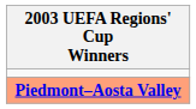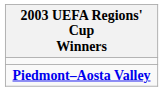row 3 | column 1: lightsalmon background -> no background
